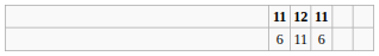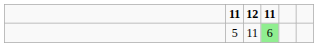row 2 | column 2: 6 -> 5
row 2 | column 4: no background -> lightgreen background
